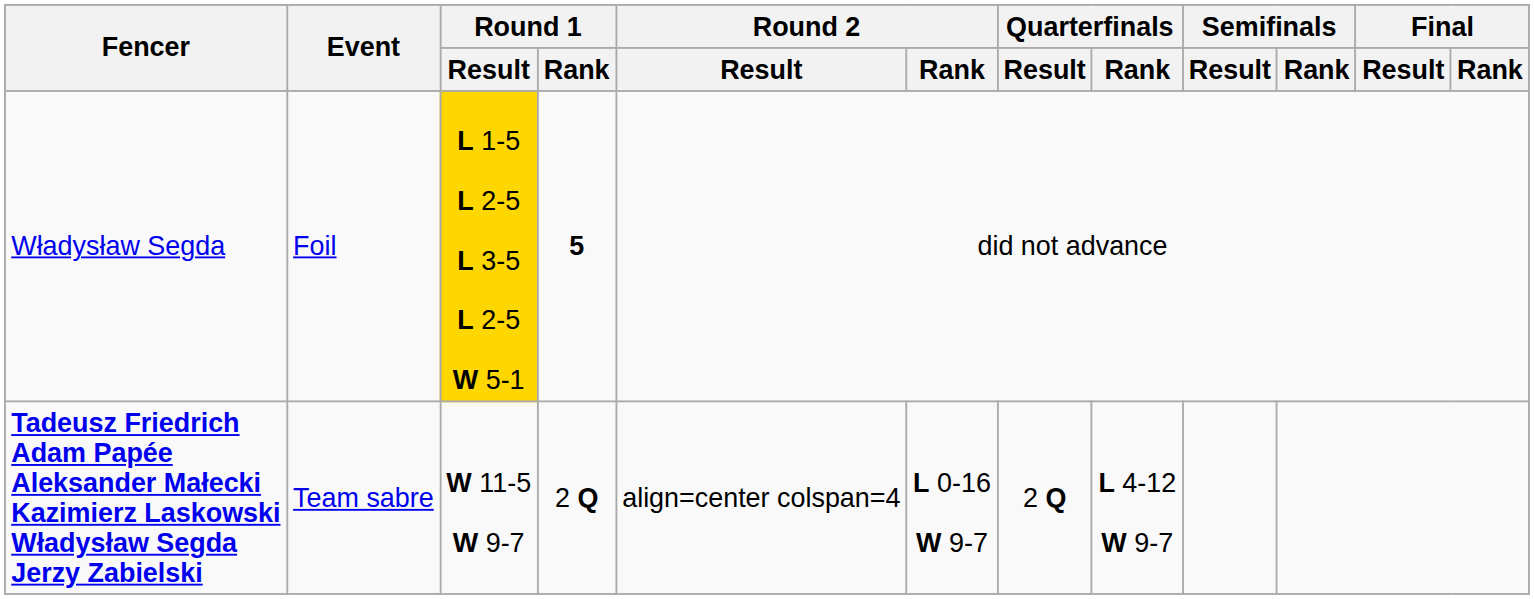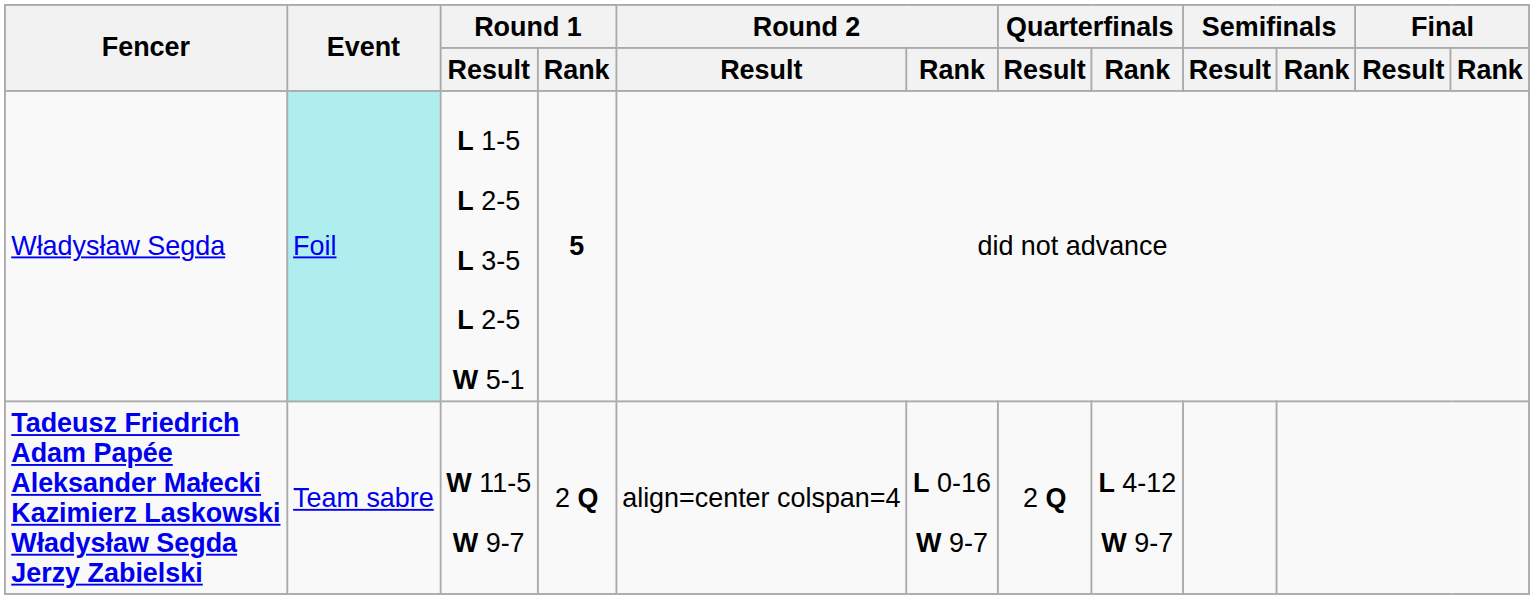Władysław Segda | Event: no background -> paleturquoise background
Władysław Segda | Round 1 / Result: gold background -> no background
